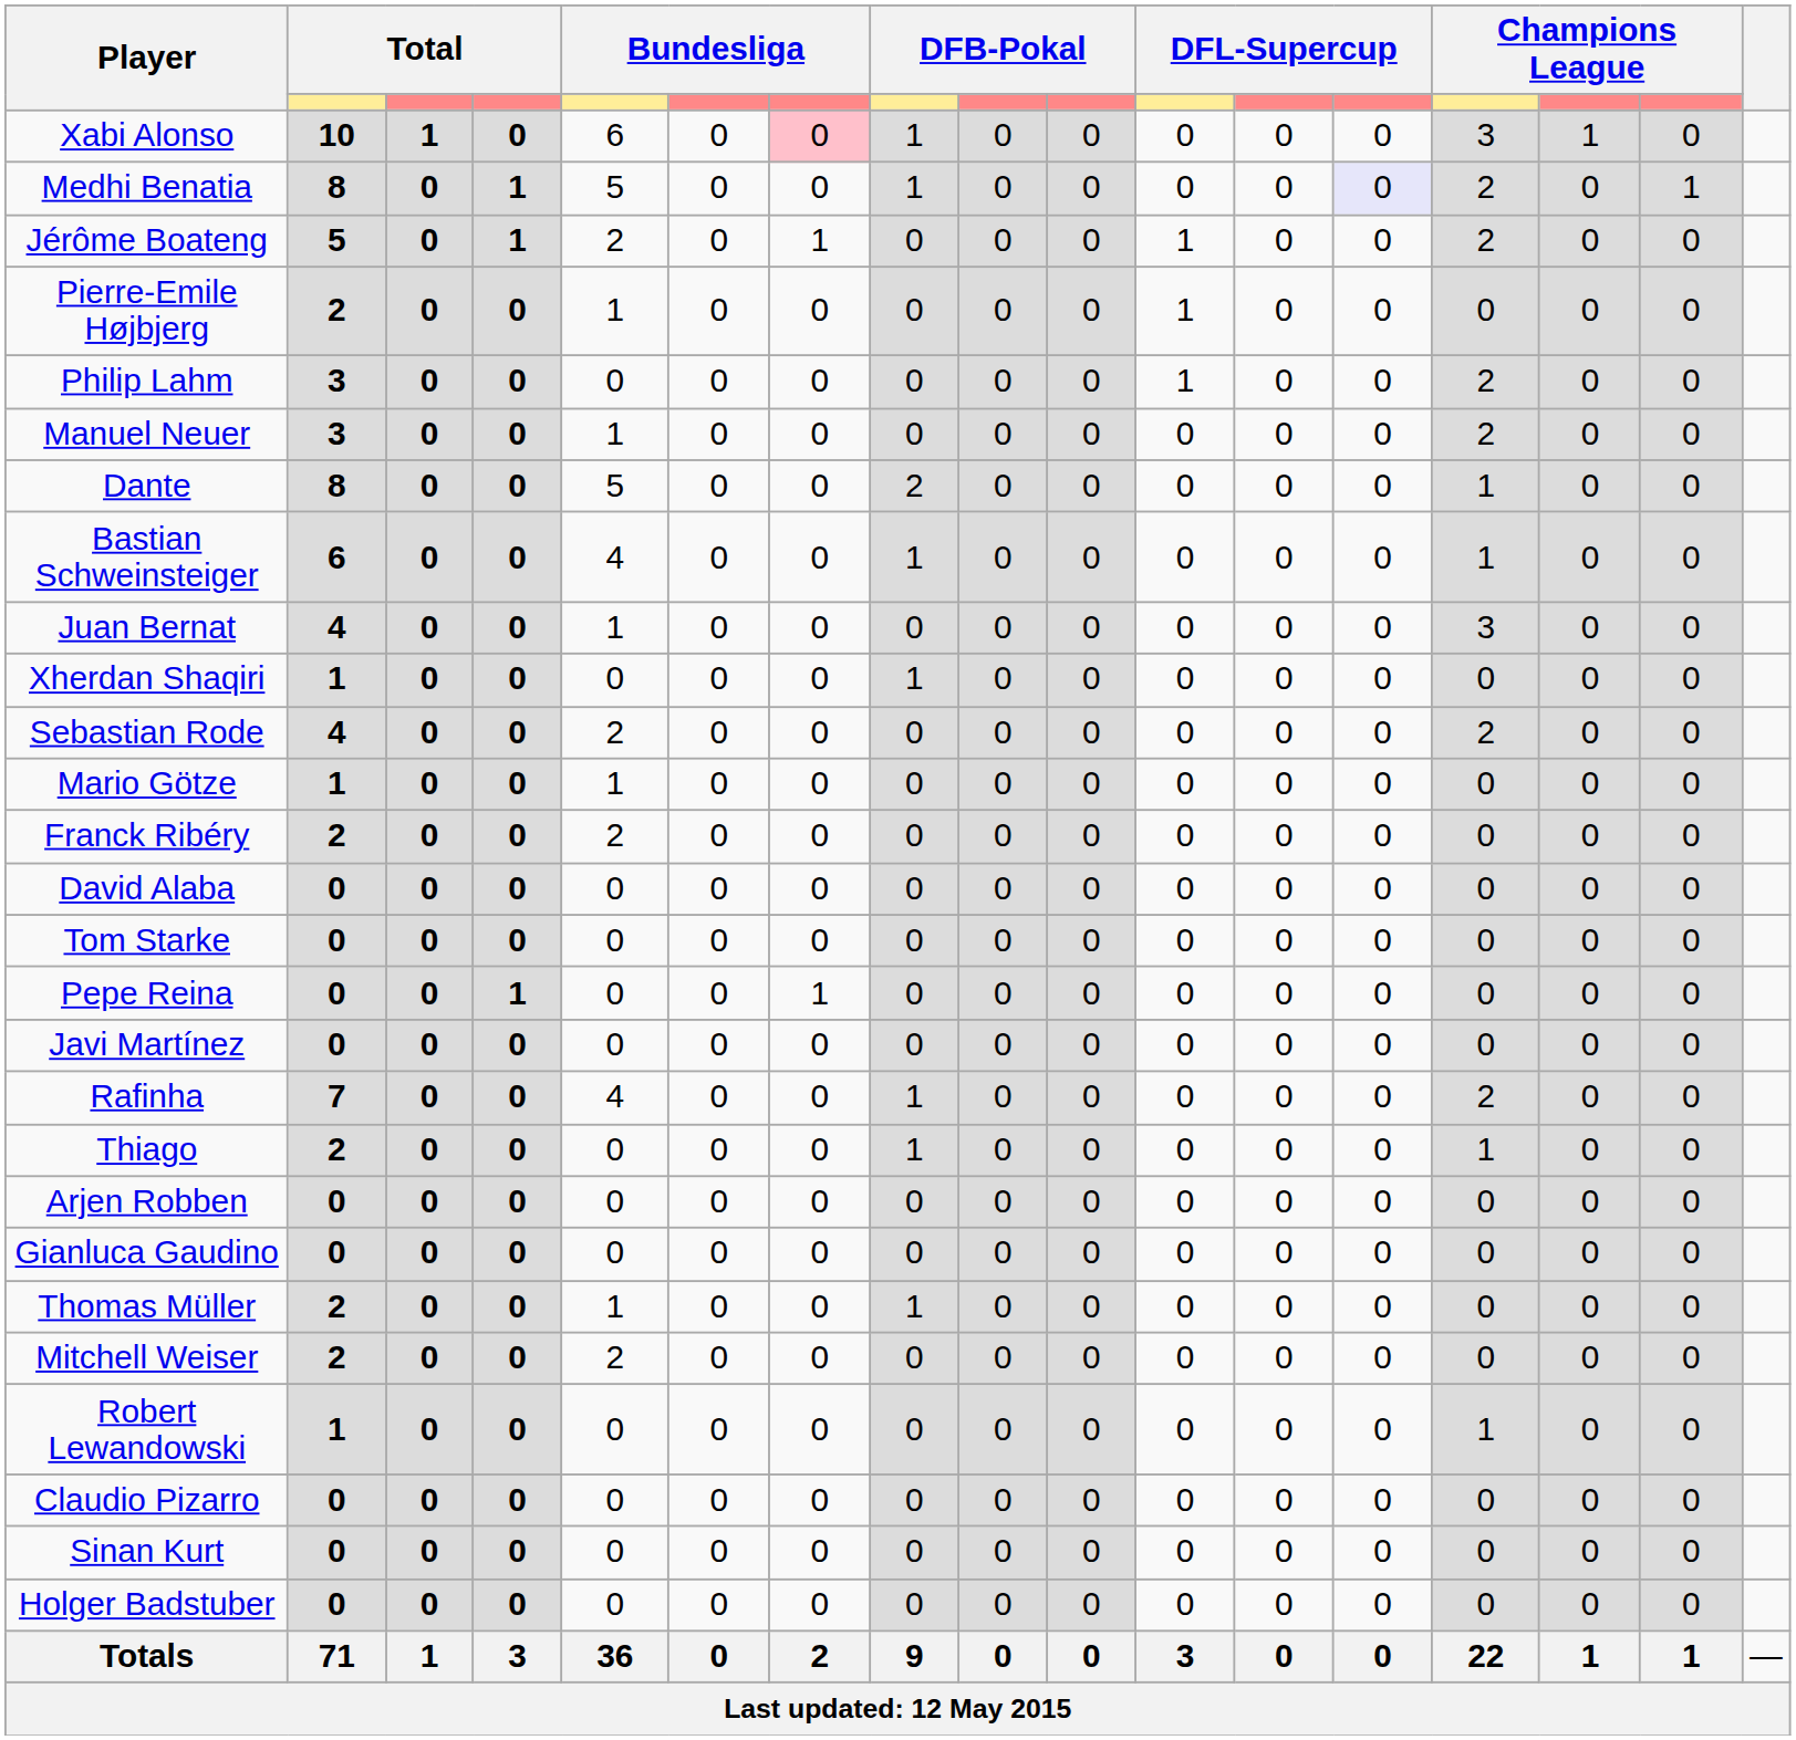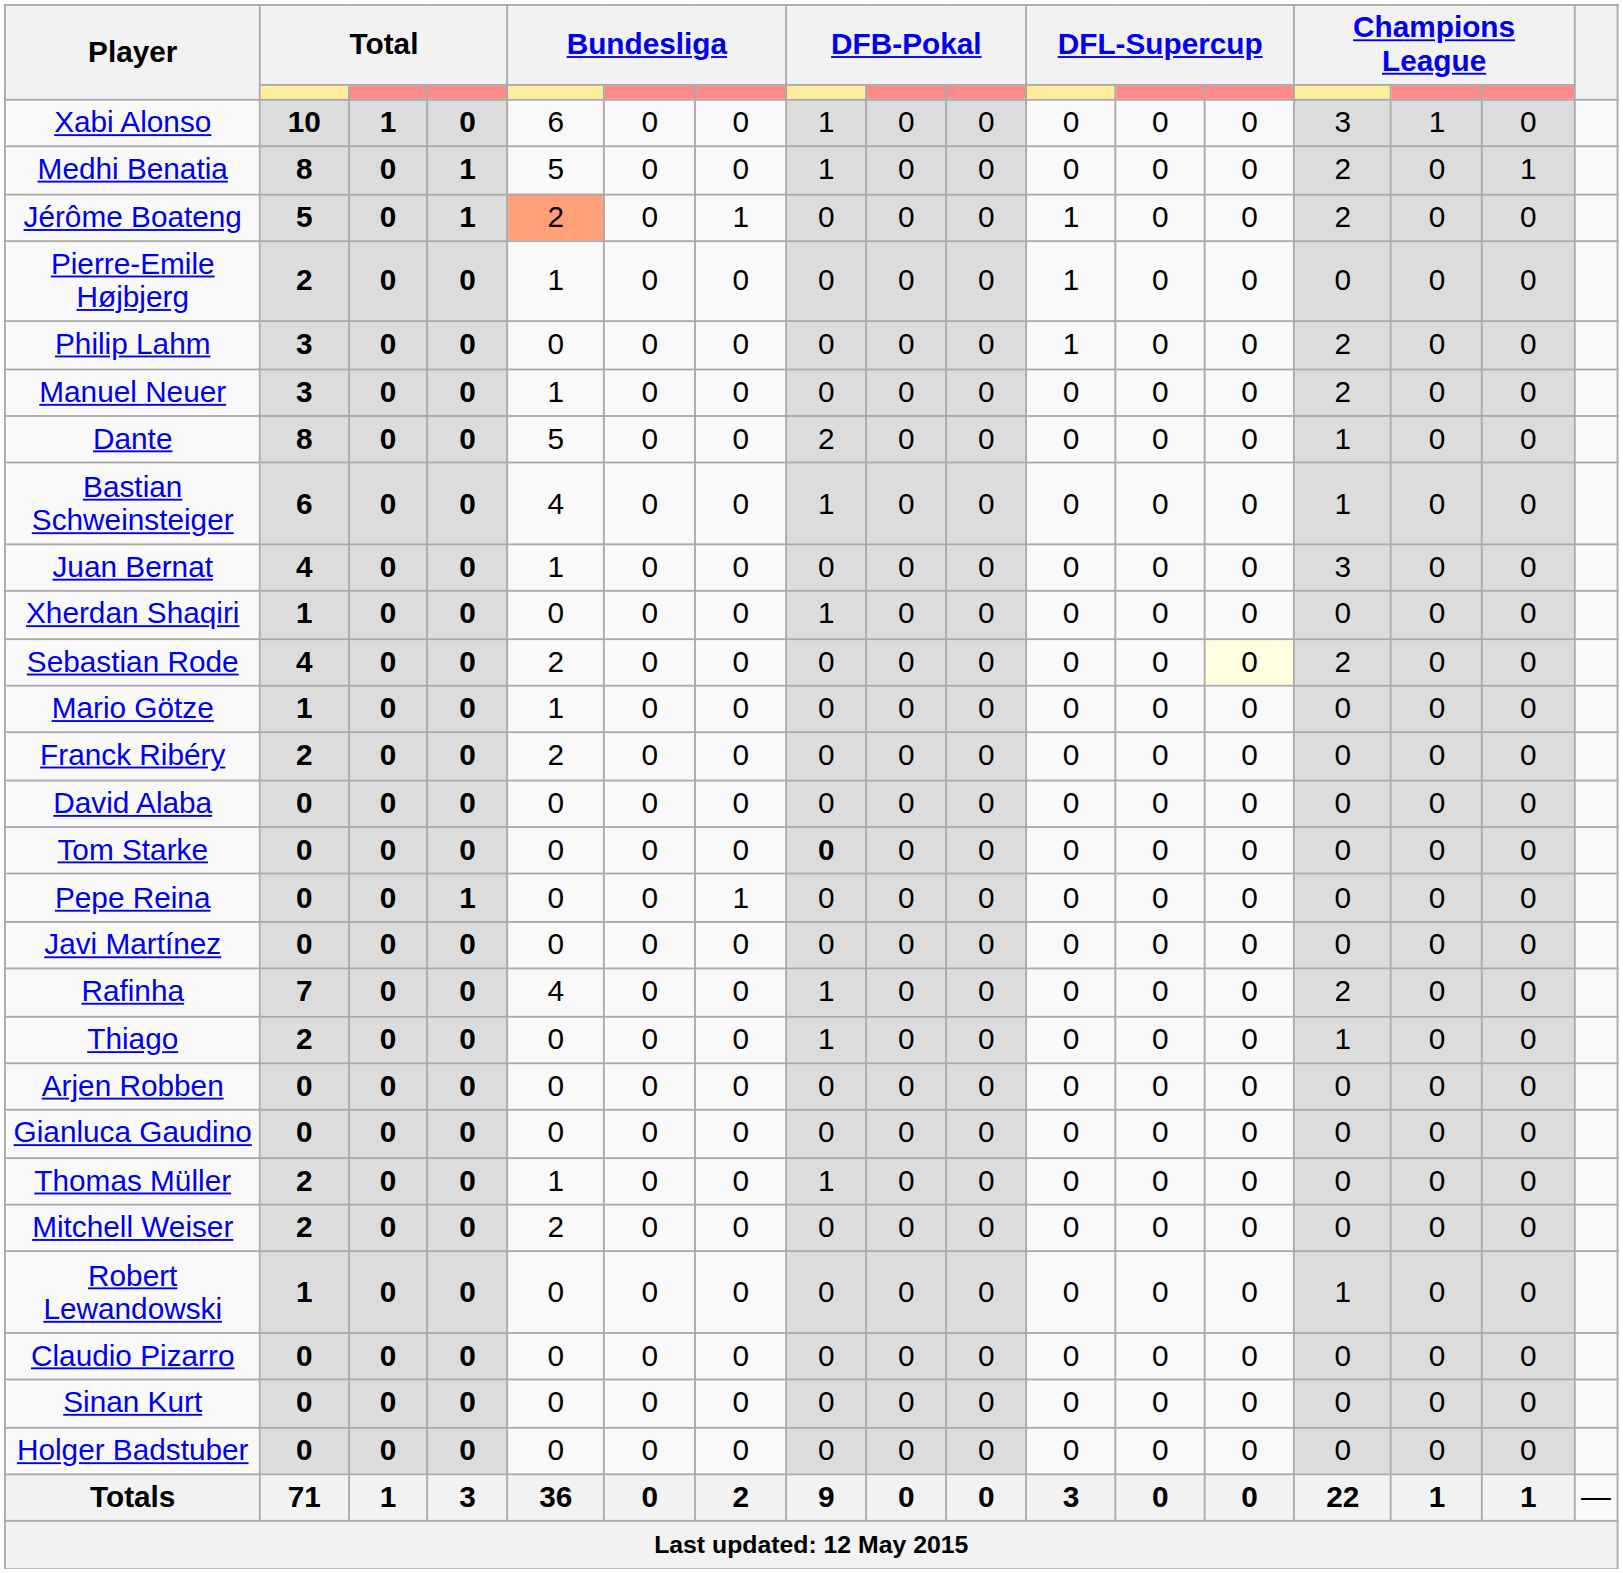Xabi Alonso | column 7: pink background -> no background
Medhi Benatia | column 13: lavender background -> no background
Jérôme Boateng | column 5: no background -> lightsalmon background
Sebastian Rode | column 13: no background -> lightyellow background
Tom Starke | column 8: normal -> bold
